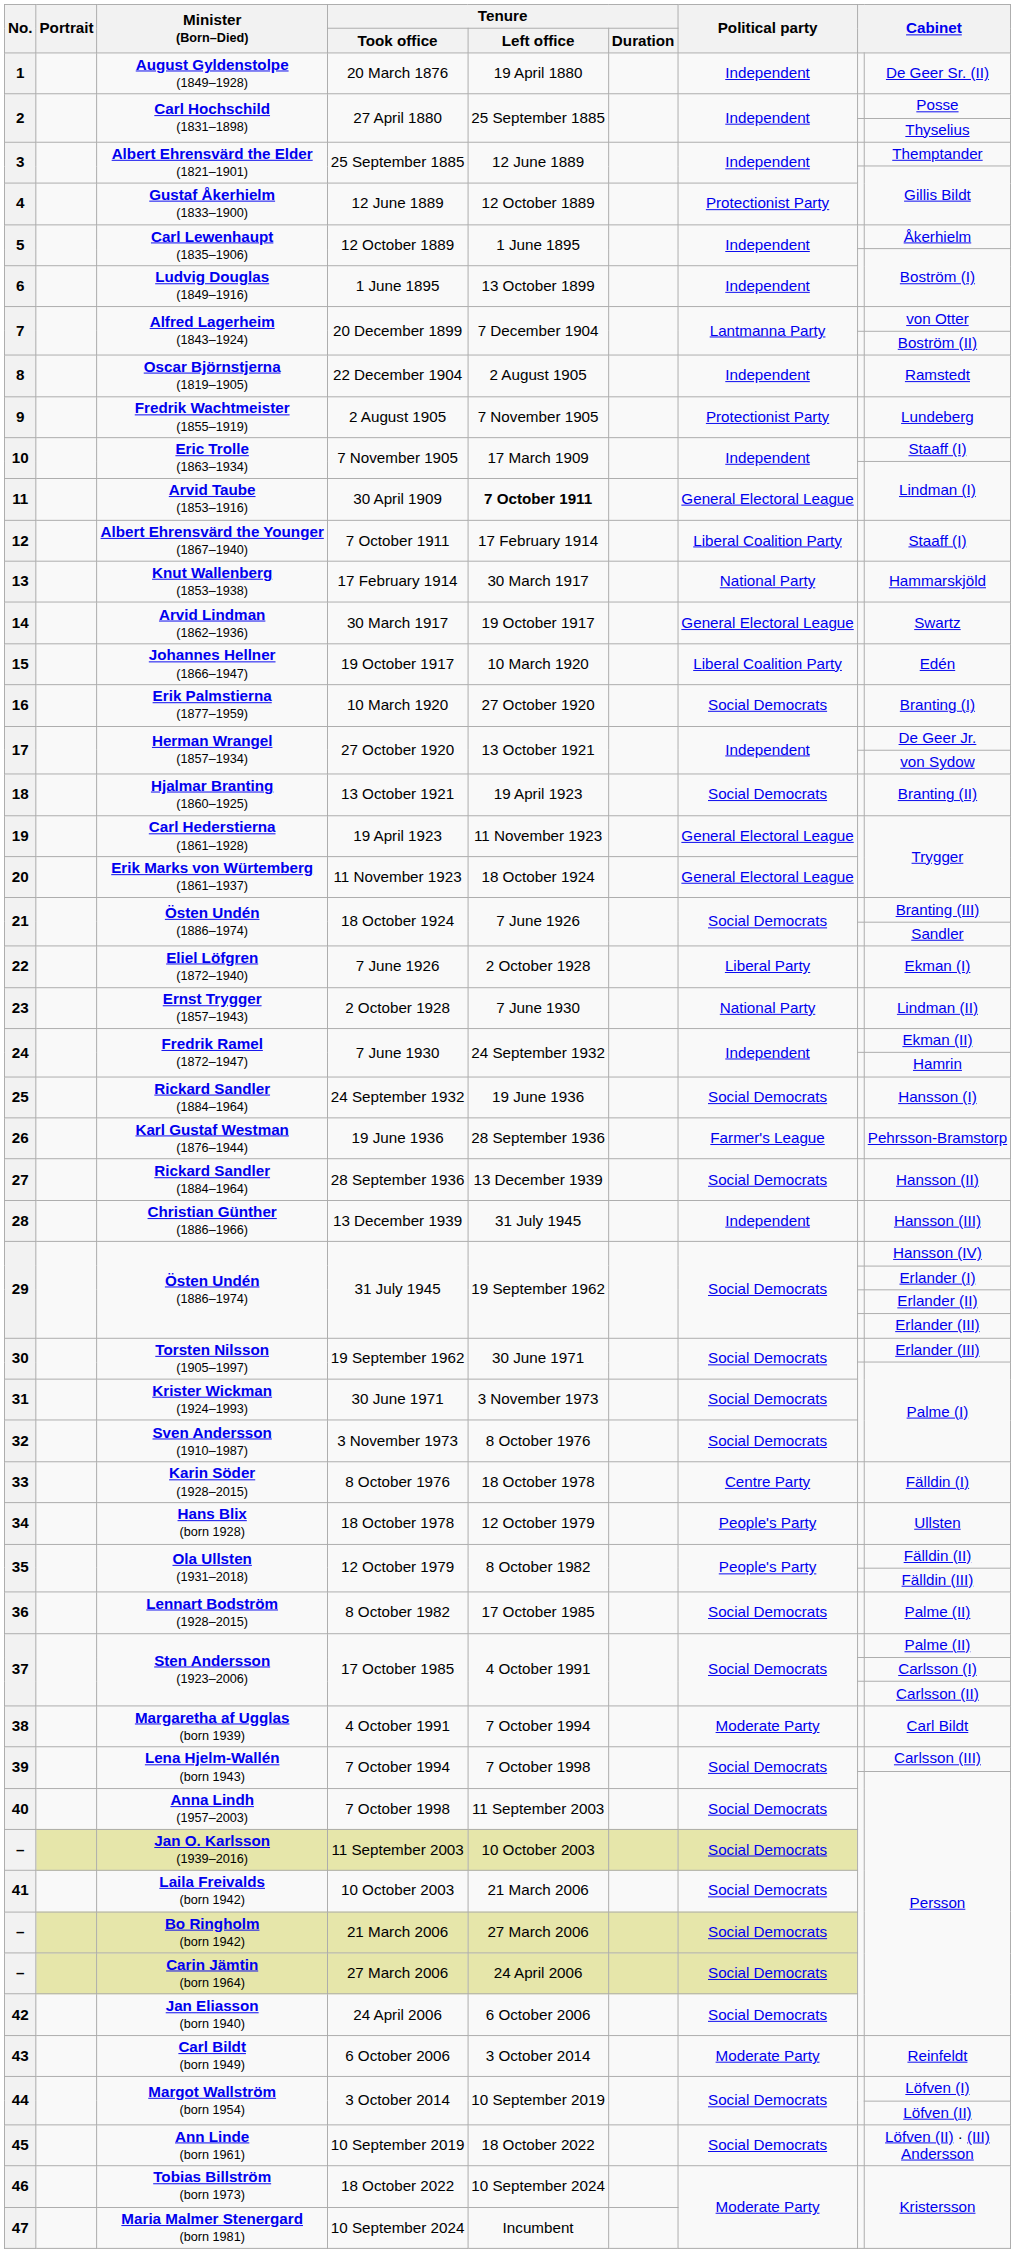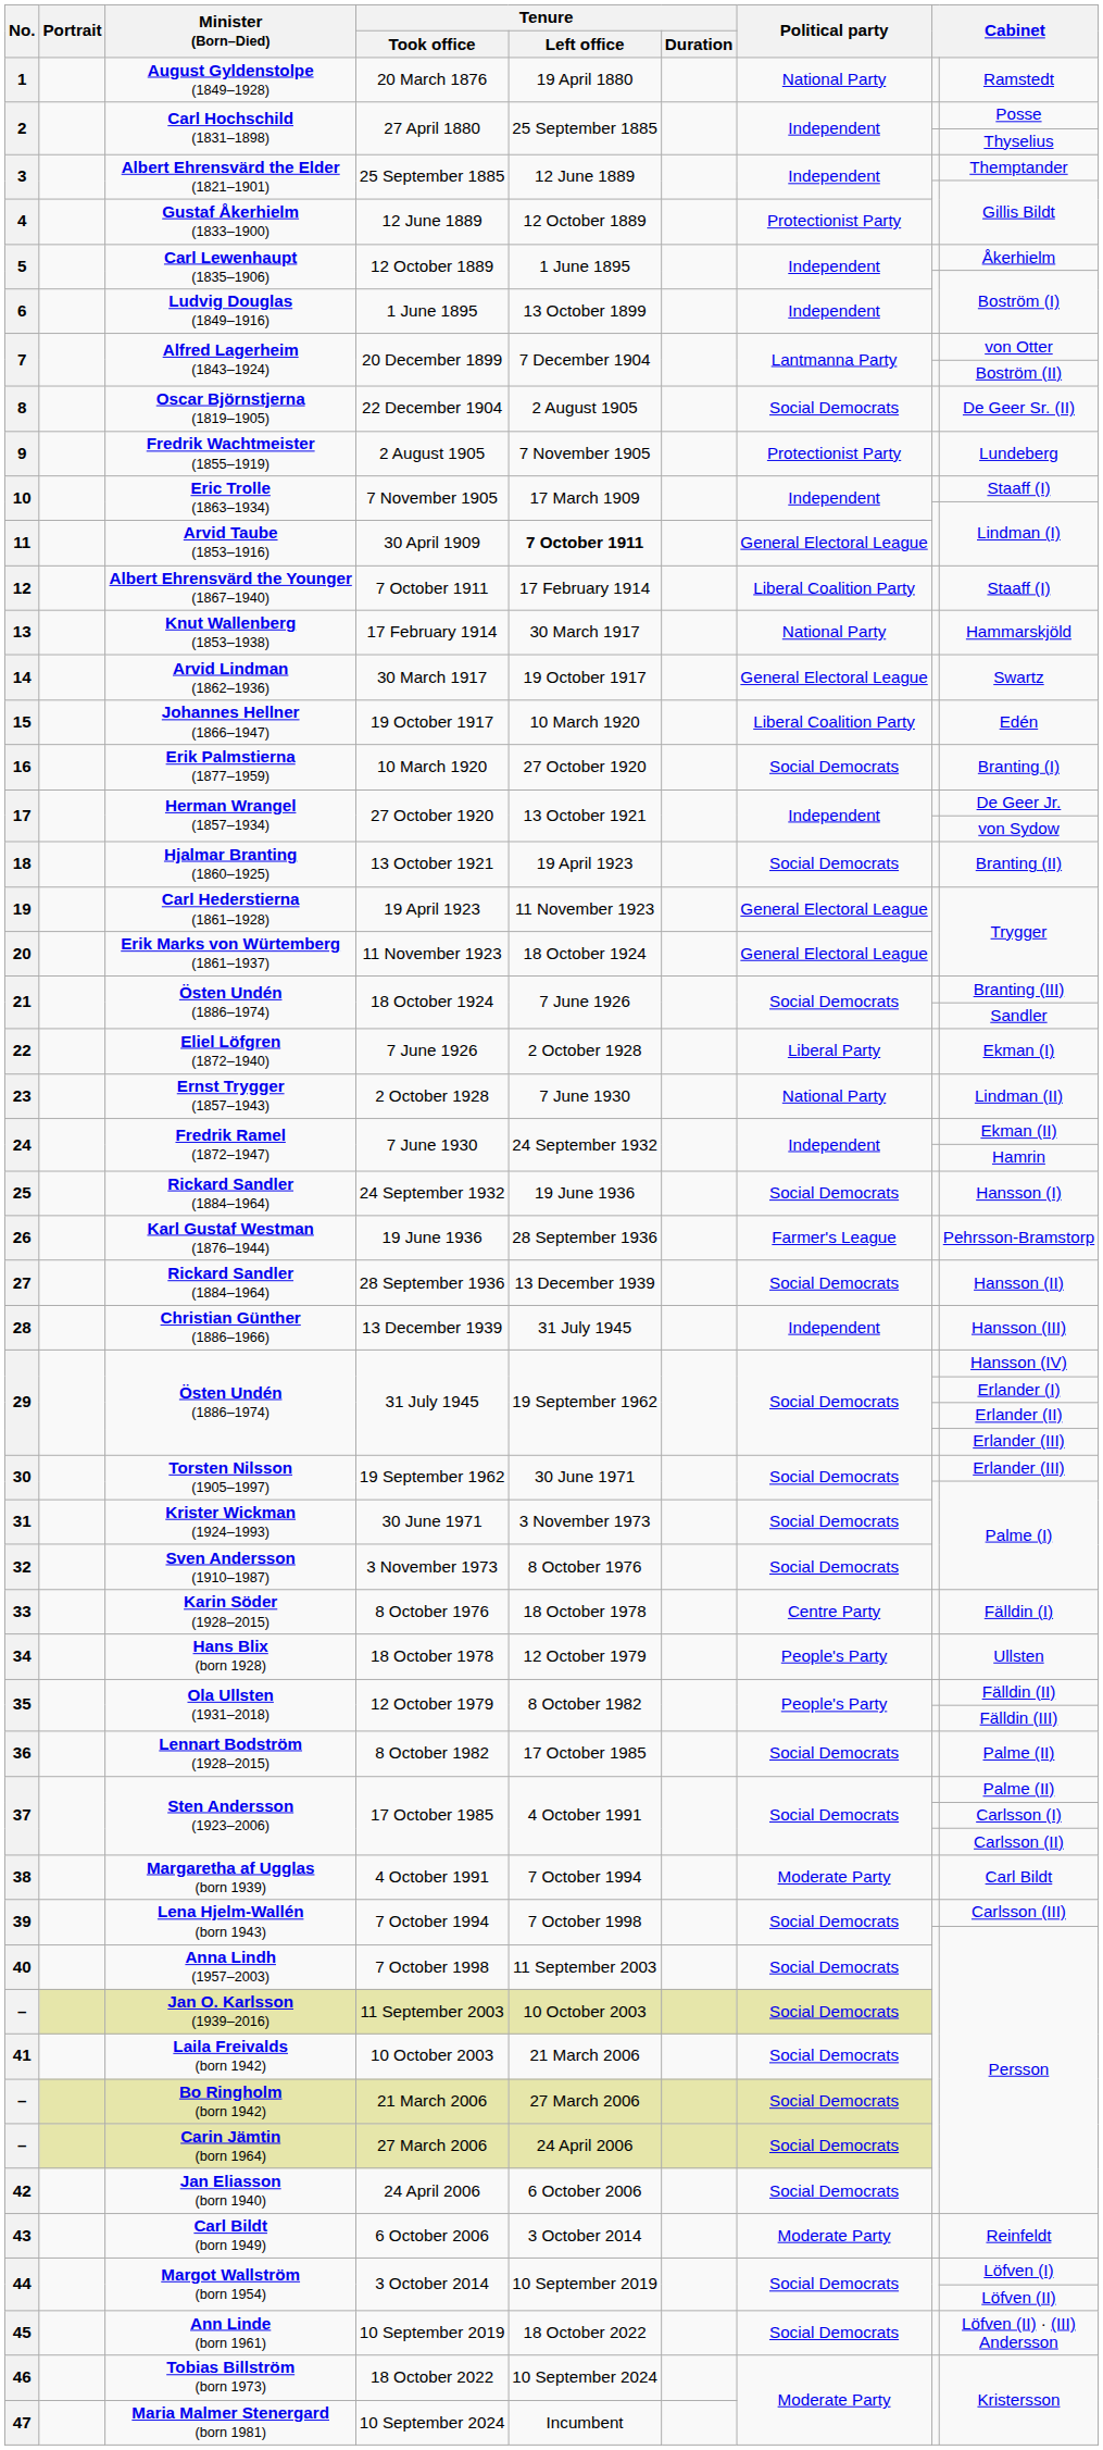20 March 1876 | Political party: Independent -> National Party
20 March 1876 | column 9: De Geer Sr. (II) -> Ramstedt
22 December 1904 | Political party: Independent -> Social Democrats
22 December 1904 | column 9: Ramstedt -> De Geer Sr. (II)
